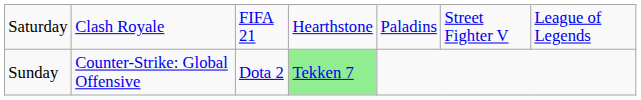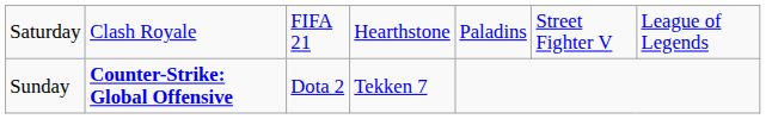Sunday | column 2: normal -> bold
Sunday | column 4: lightgreen background -> no background
